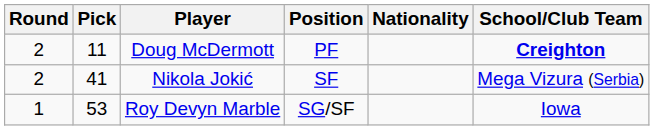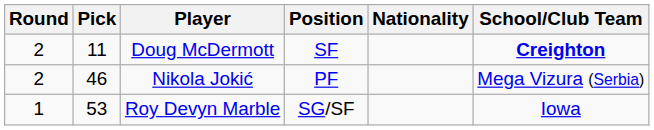Doug McDermott | Position: PF -> SF
Nikola Jokić | Pick: 41 -> 46
Nikola Jokić | Position: SF -> PF
